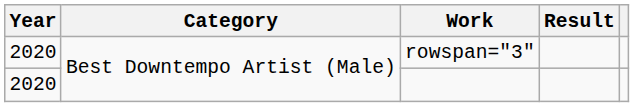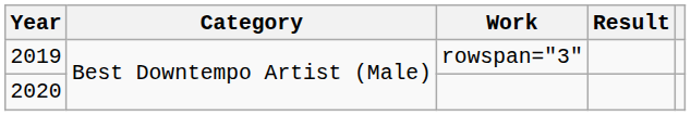rowspan="3" | Year: 2020 -> 2019
